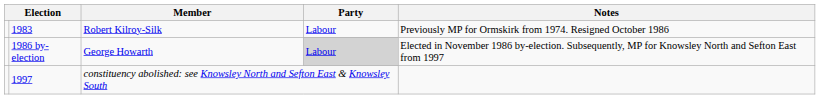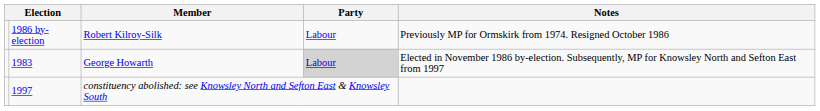Robert Kilroy-Silk | column 2: 1983 -> 1986 by-election
George Howarth | column 2: 1986 by-election -> 1983
